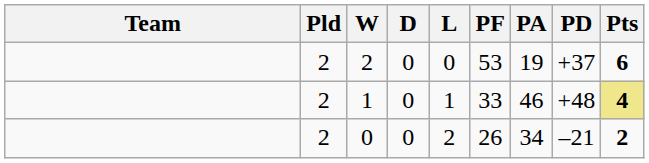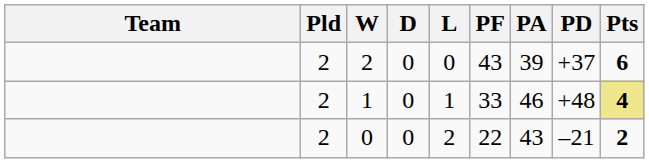row 2 | PF: 53 -> 43
row 2 | PA: 19 -> 39
row 4 | PF: 26 -> 22
row 4 | PA: 34 -> 43
